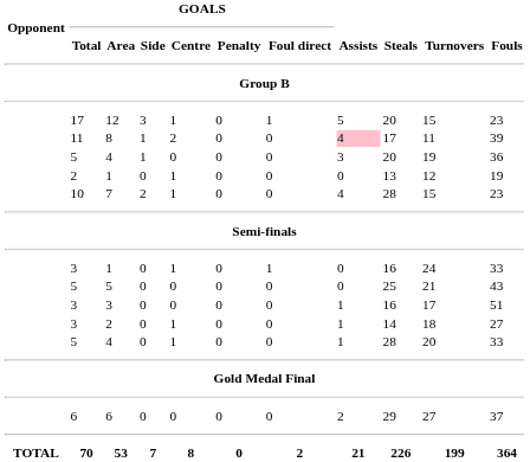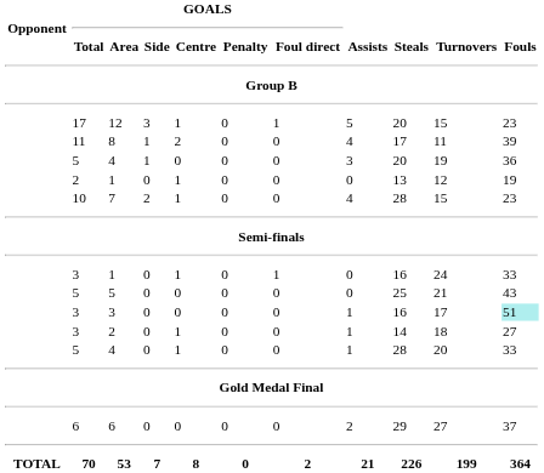row 5 | Assists: pink background -> no background
row 12 | Fouls: no background -> paleturquoise background
